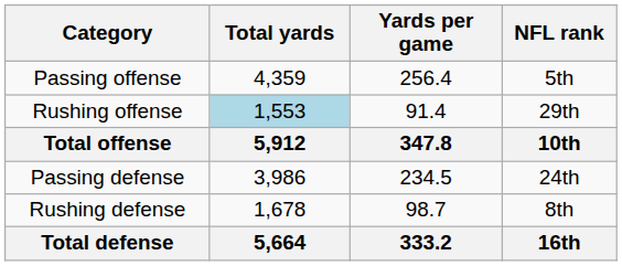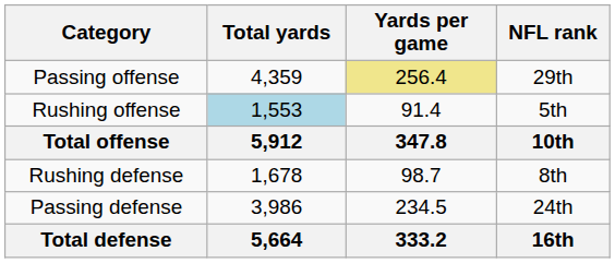Passing offense | Yards per game: no background -> khaki background
Passing offense | NFL rank: 5th -> 29th
Rushing offense | NFL rank: 29th -> 5th
rows swapped: Passing defense <-> Rushing defense
